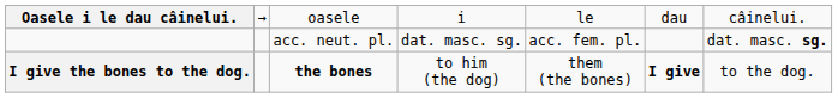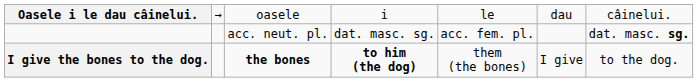I give the bones to the dog. | column 4: normal -> bold
I give the bones to the dog. | column 6: bold -> normal
